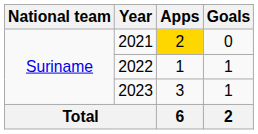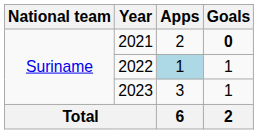2021 | Apps: gold background -> no background
2021 | Goals: normal -> bold
2022 | Apps: no background -> lightblue background
